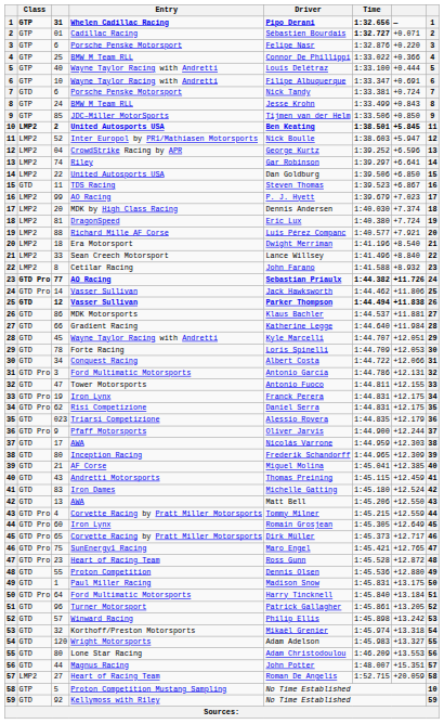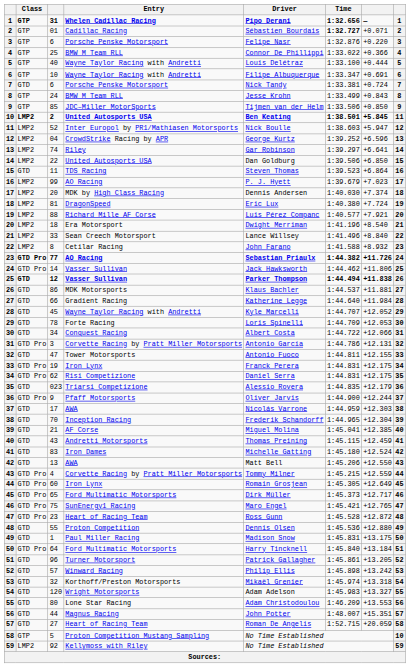row 16 | column 7: +6.867 -> +6.864
row 29 | column 7: +12.051 -> +12.052
row 32 | Entry: Ford Multimatic Motorsports -> Corvette Racing by Pratt Miller Motorsports
row 39 | column 3: 80 -> 70
row 39 | column 7: +12.309 -> +12.304
row 46 | Entry: Corvette Racing by Pratt Miller Motorsports -> Ford Multimatic Motorsports
row 58 | Class: LMP2 -> GTD
row 60 | Class: GTD -> LMP2
